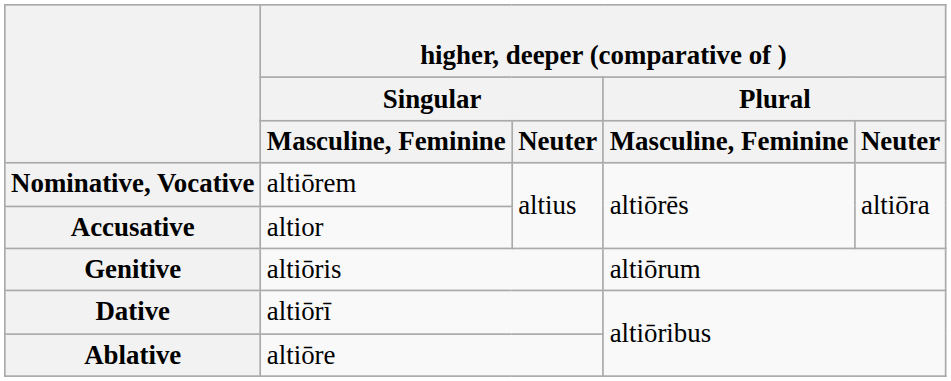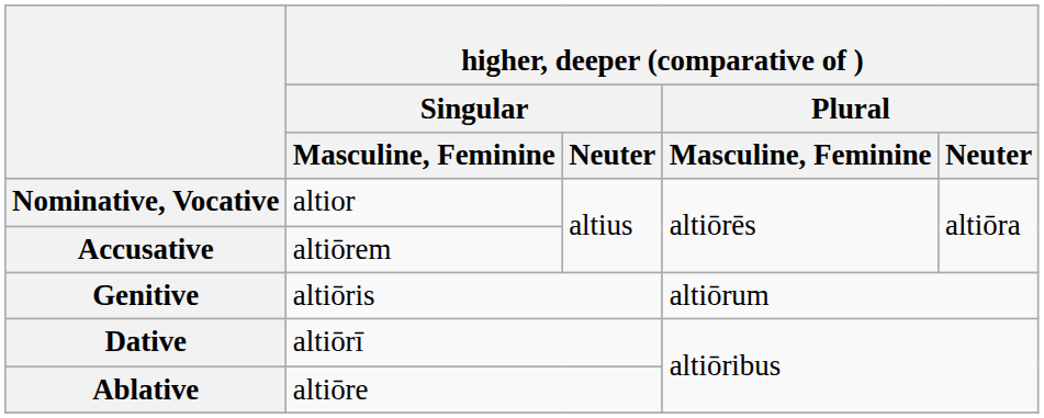Nominative, Vocative | column 2: altiōrem -> altior
Accusative | column 2: altior -> altiōrem
